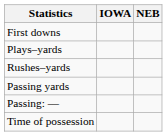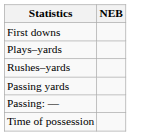- column: IOWA
